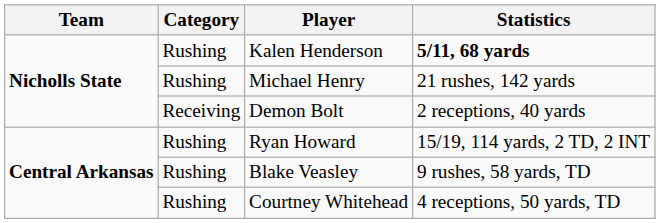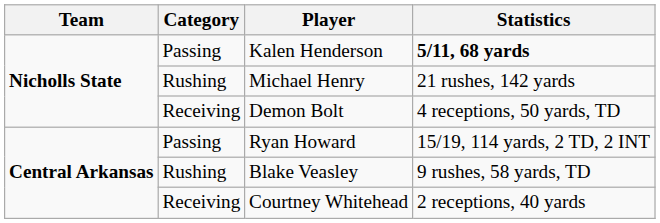Kalen Henderson | Category: Rushing -> Passing
Demon Bolt | Statistics: 2 receptions, 40 yards -> 4 receptions, 50 yards, TD
Ryan Howard | Category: Rushing -> Passing
Courtney Whitehead | Category: Rushing -> Receiving
Courtney Whitehead | Statistics: 4 receptions, 50 yards, TD -> 2 receptions, 40 yards
